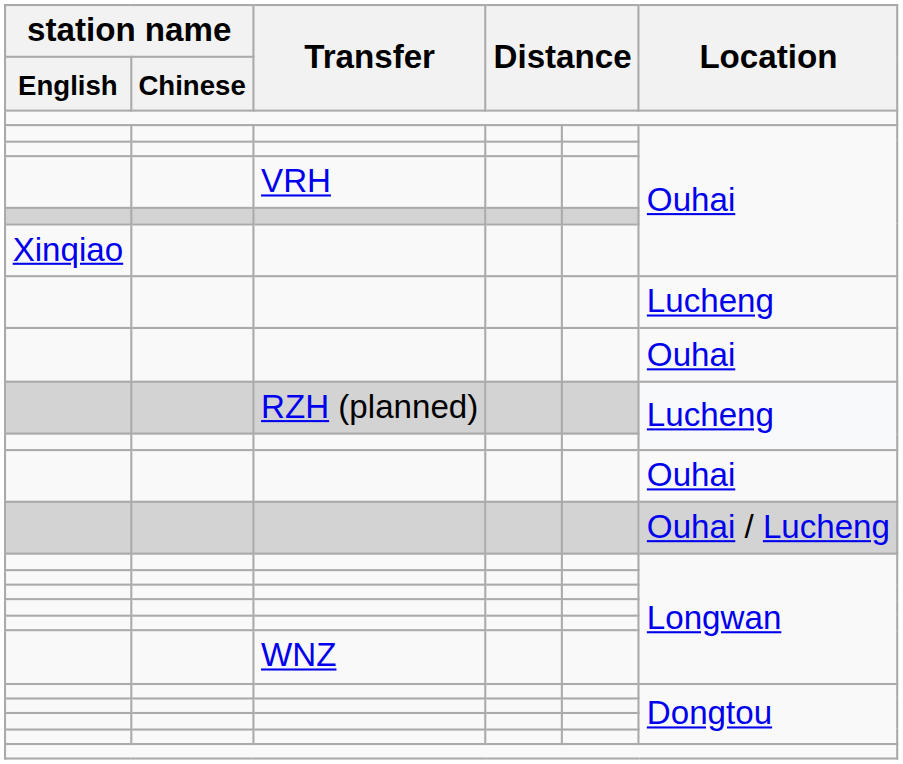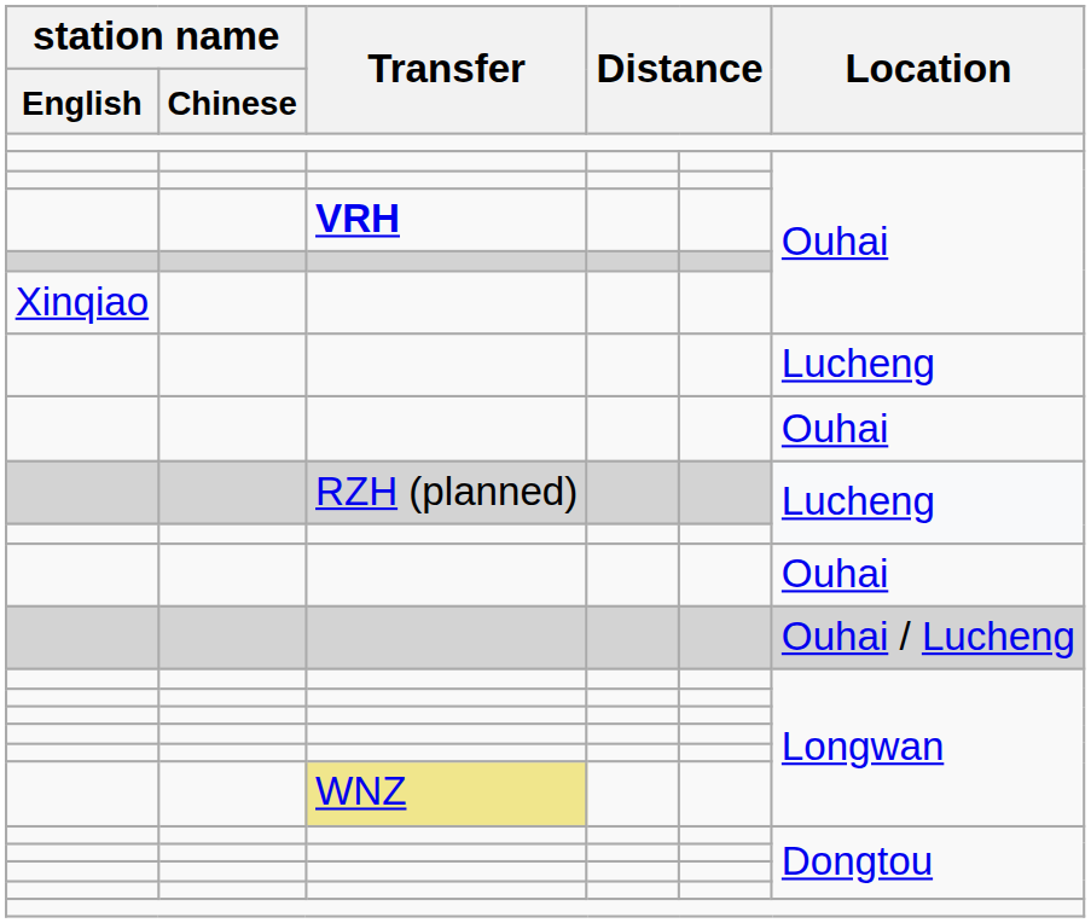VRH | Transfer: normal -> bold
WNZ | Transfer: no background -> khaki background
